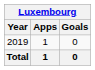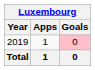2019 | Goals: no background -> pink background
